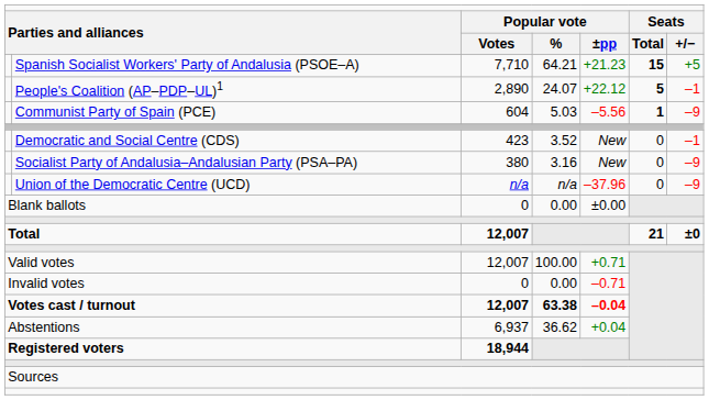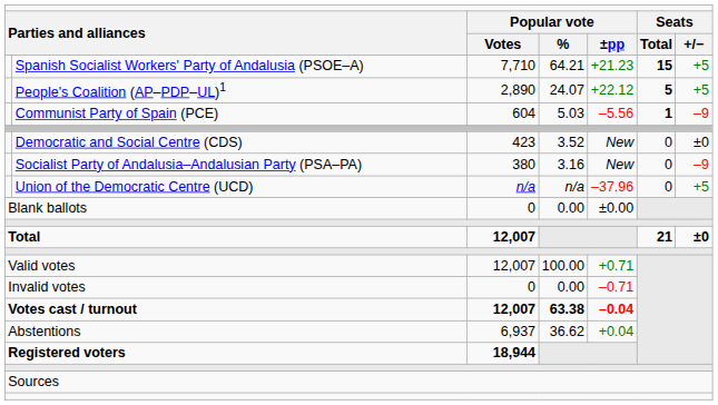People's Coalition (AP–PDP–UL)1 | column 7: –1 -> +5
Democratic and Social Centre (CDS) | column 7: –1 -> ±0
Union of the Democratic Centre (UCD) | column 7: –9 -> +5
